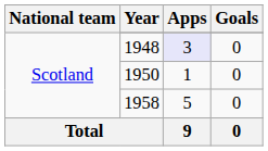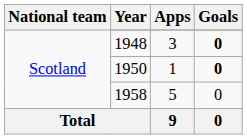1948 | Apps: lavender background -> no background
1948 | Goals: normal -> bold
1950 | Goals: normal -> bold
